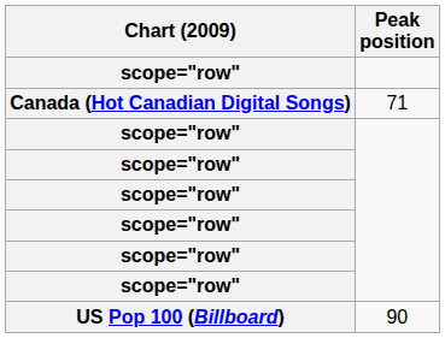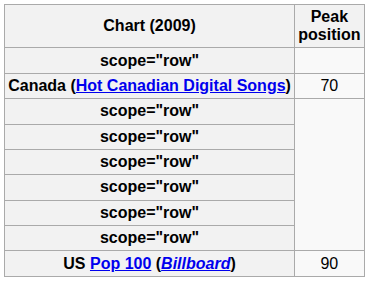Canada (Hot Canadian Digital Songs) | Peak position: 71 -> 70
